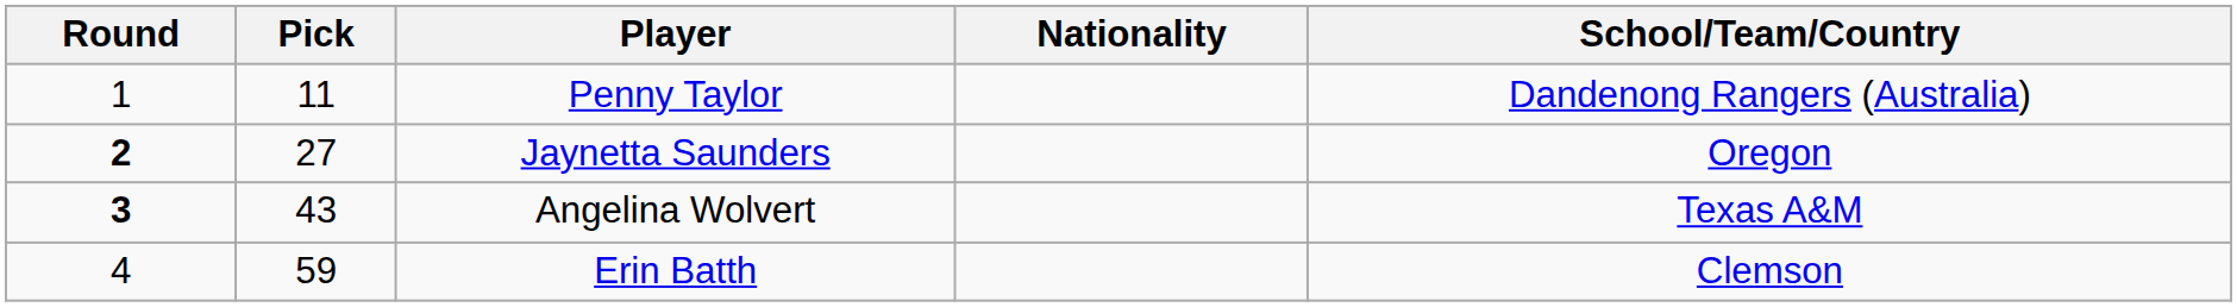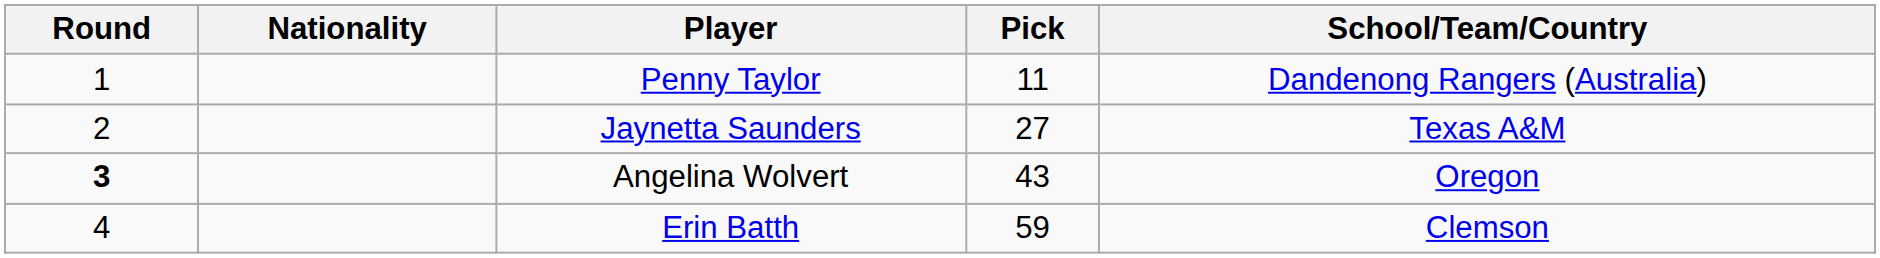columns swapped: Pick <-> Nationality
Jaynetta Saunders | Round: bold -> normal
Jaynetta Saunders | School/Team/Country: Oregon -> Texas A&M
Angelina Wolvert | School/Team/Country: Texas A&M -> Oregon
